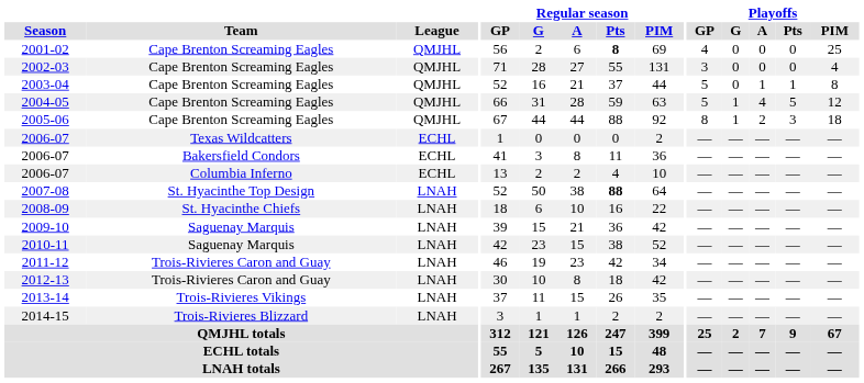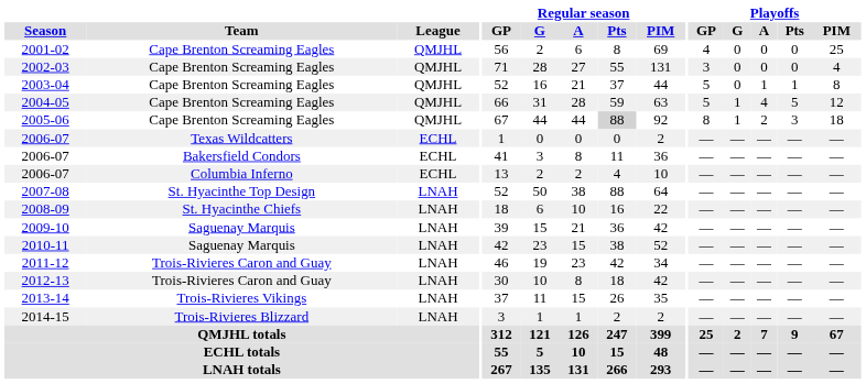2001-02 | Regular season / Pts: bold -> normal
2005-06 | Regular season / Pts: no background -> lightgrey background
2007-08 | Regular season / Pts: bold -> normal
